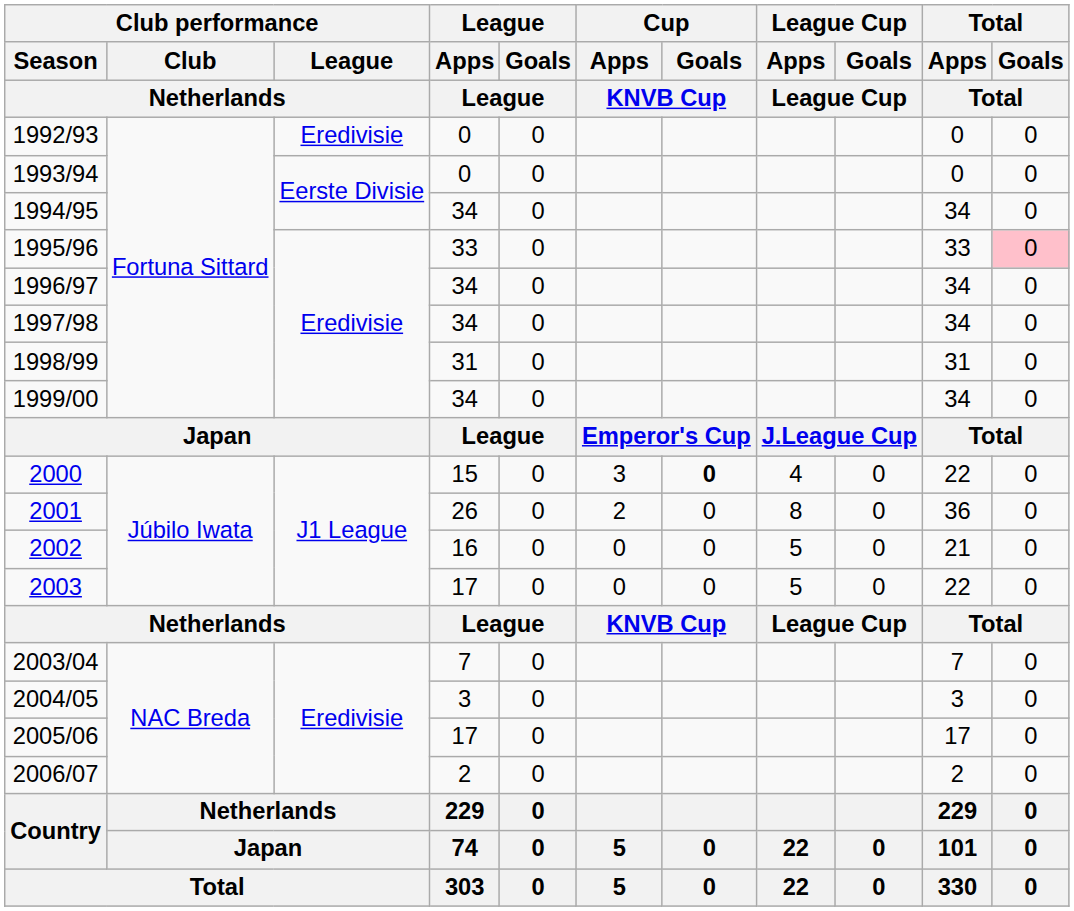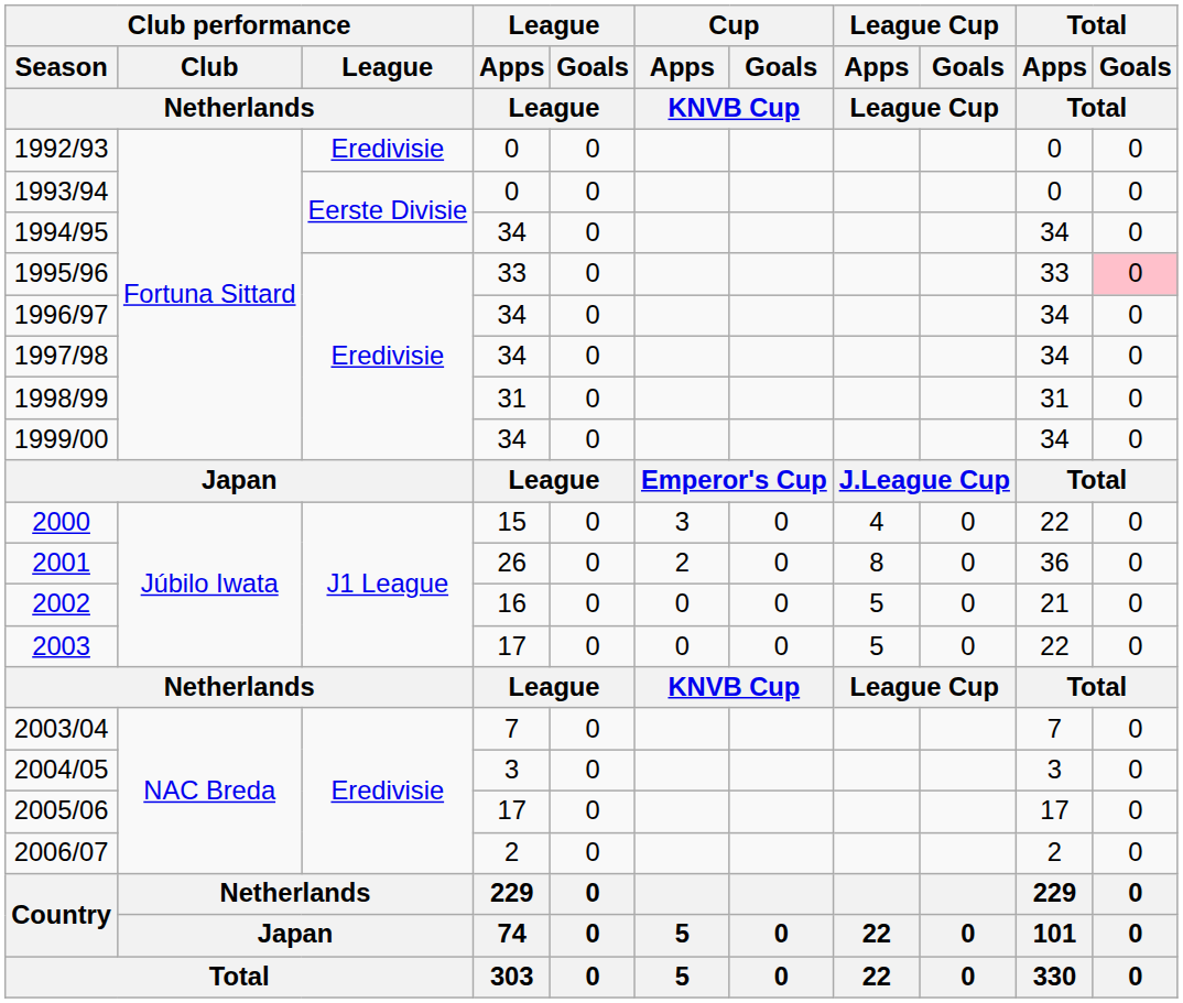2000 | Cup / Goals / KNVB Cup: bold -> normal
